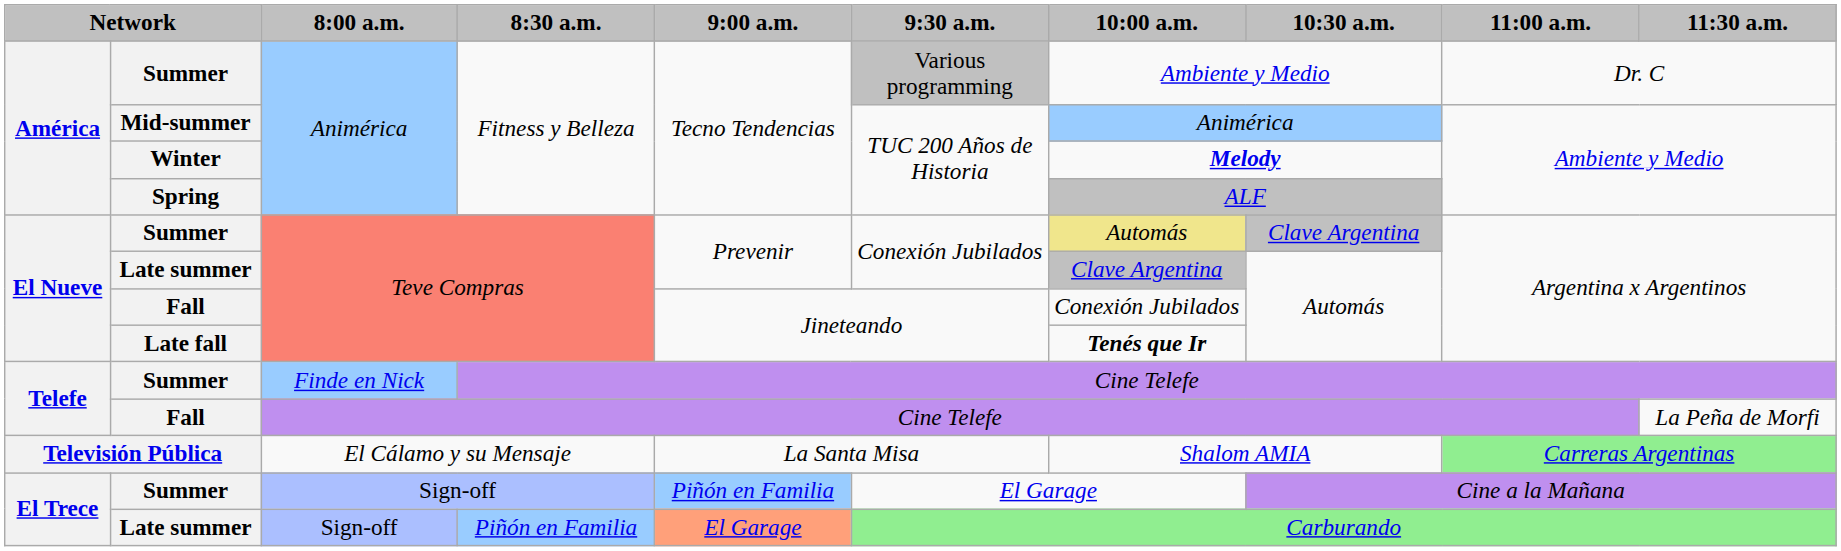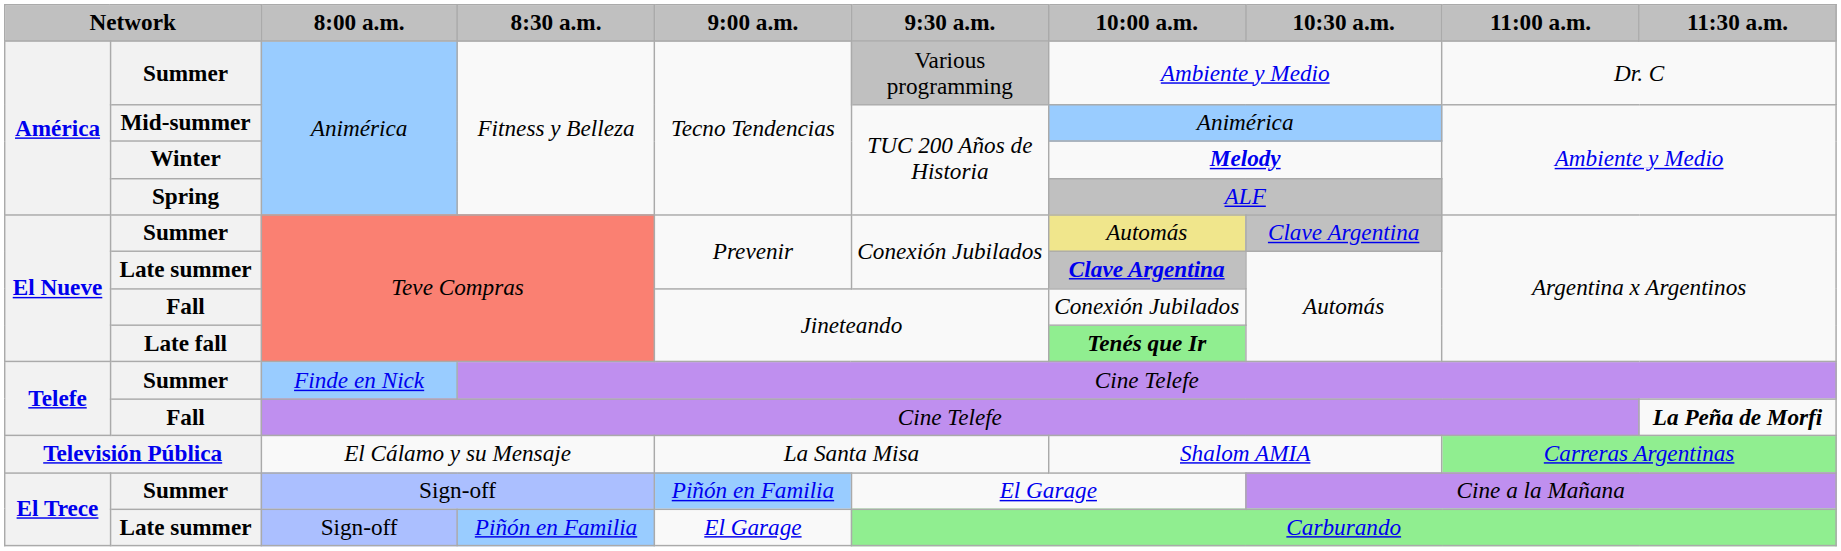Late summer / Teve Compras | 10:00 a.m.: normal -> bold
Late fall | 10:00 a.m.: no background -> lightgreen background
Fall / Cine Telefe | 11:30 a.m.: normal -> bold
Late summer / Sign-off | 9:00 a.m.: lightsalmon background -> no background
